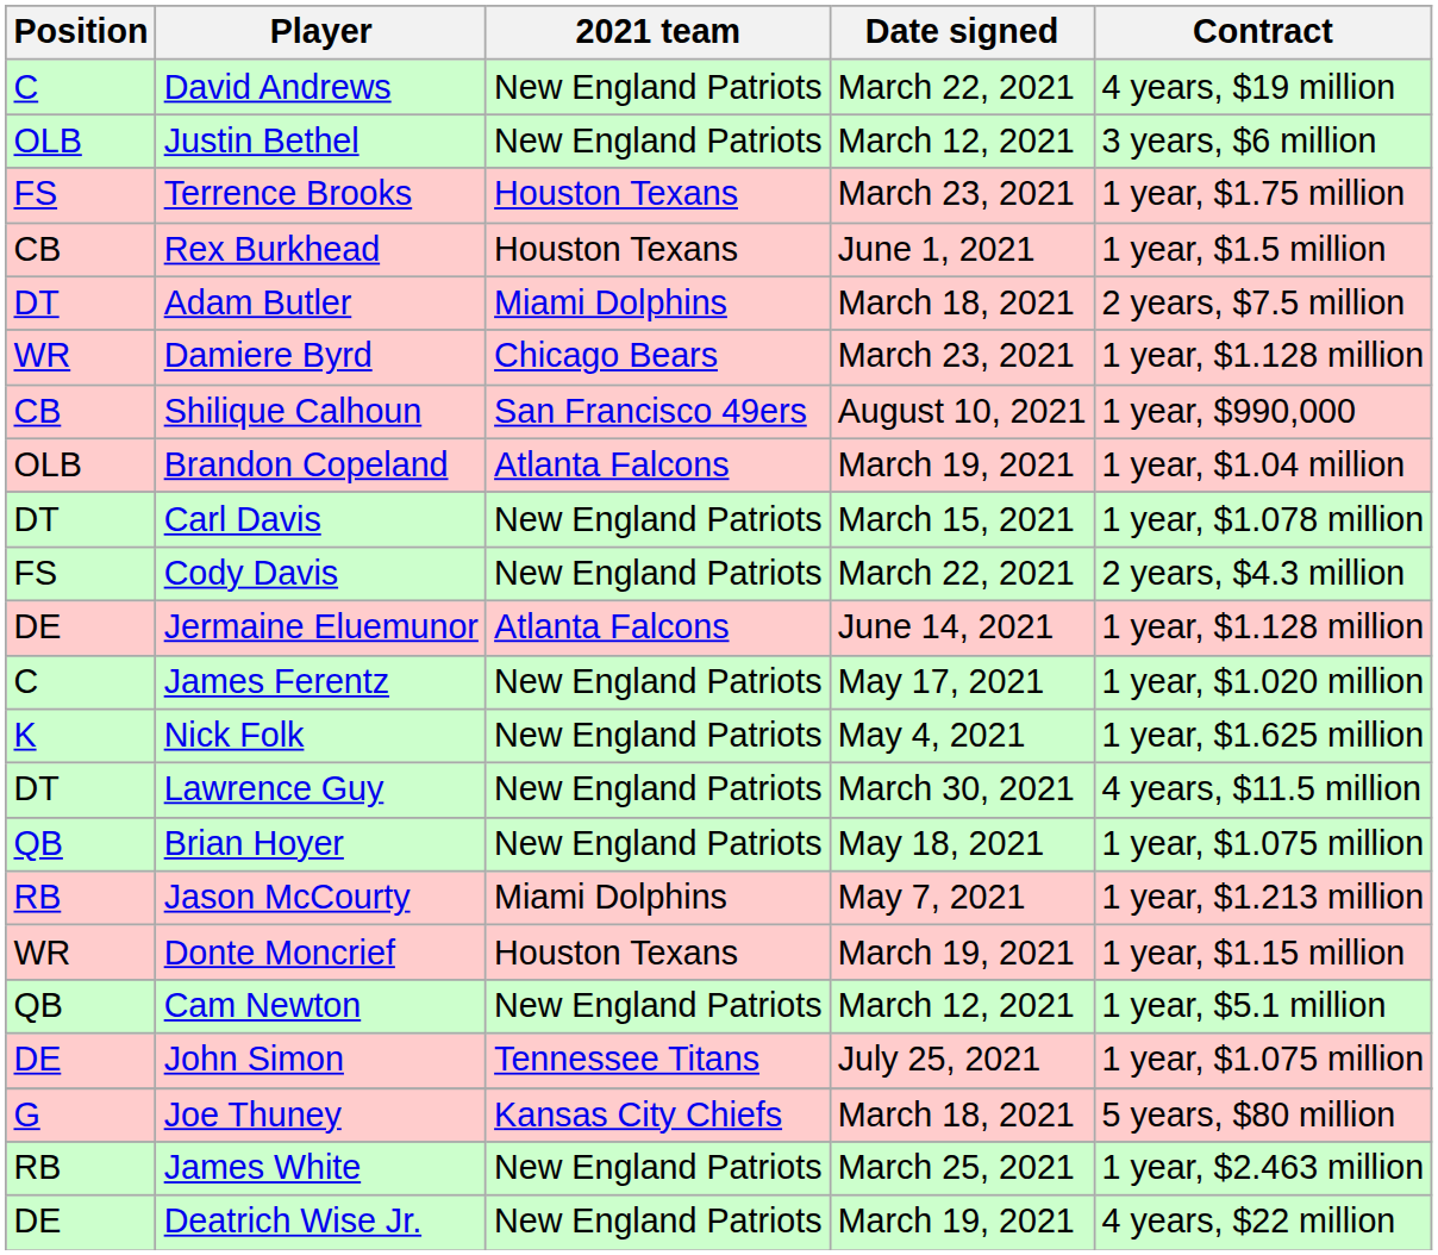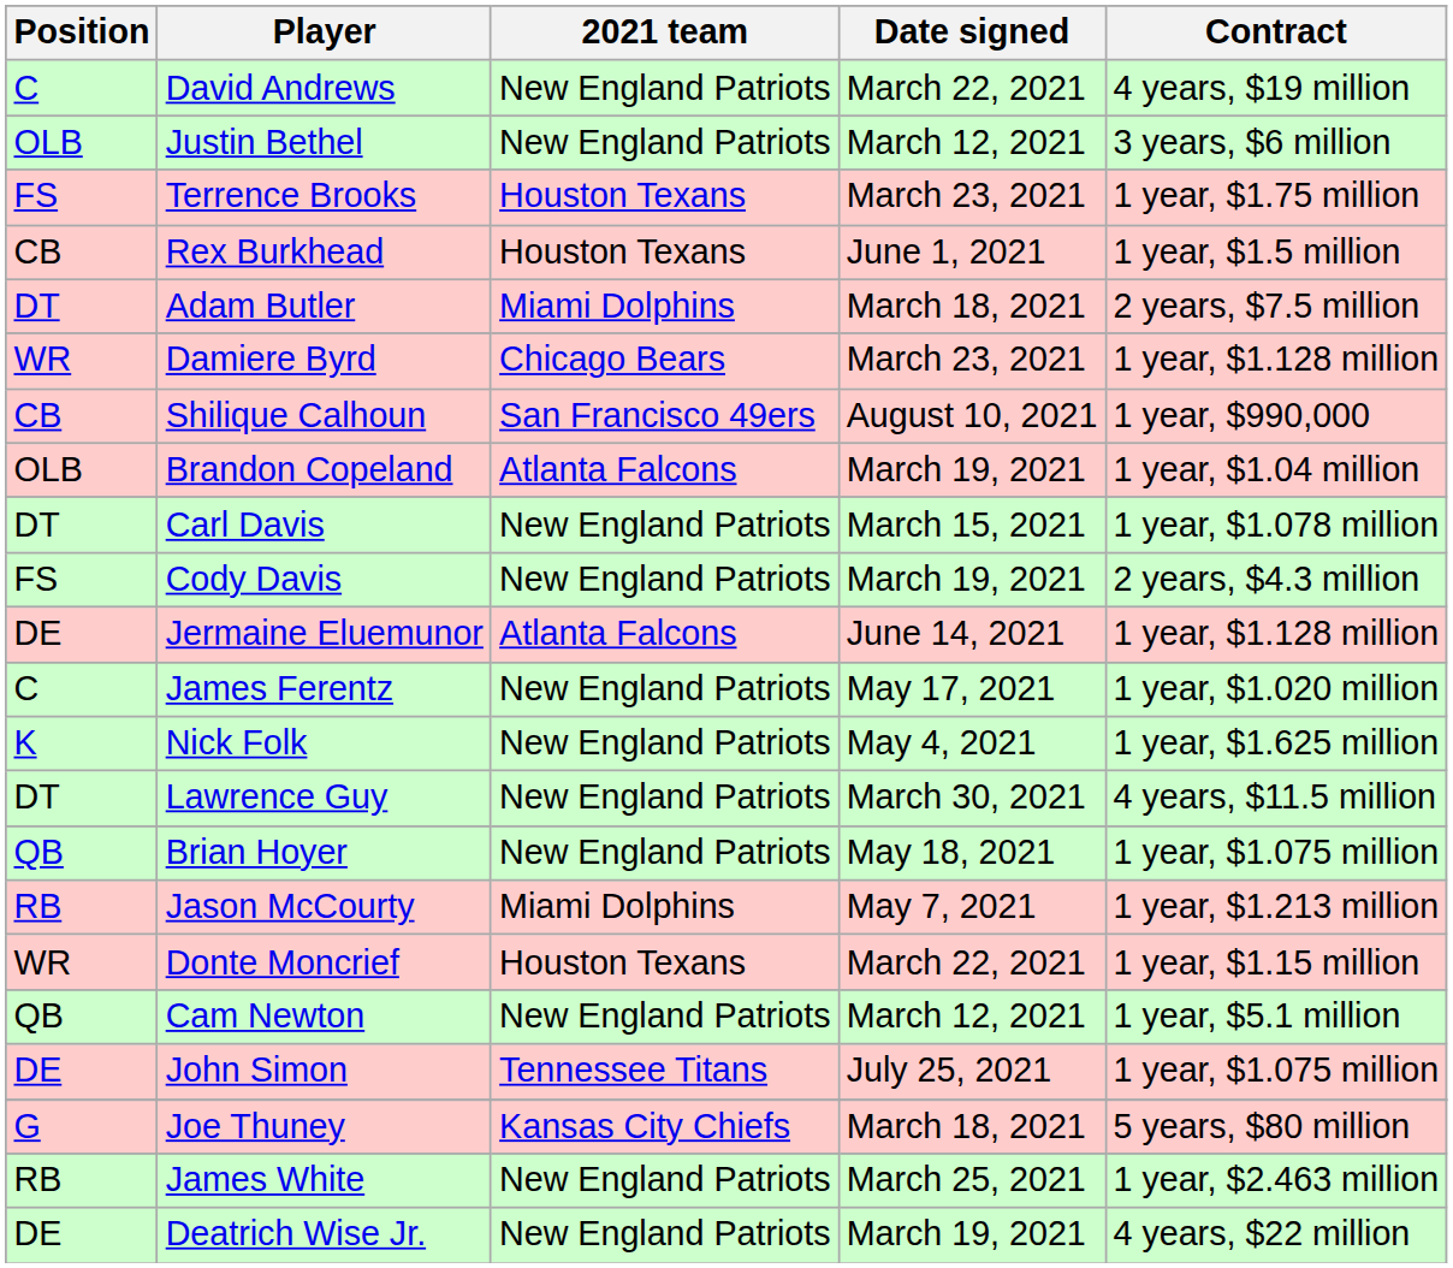Cody Davis | Date signed: March 22, 2021 -> March 19, 2021
Donte Moncrief | Date signed: March 19, 2021 -> March 22, 2021
